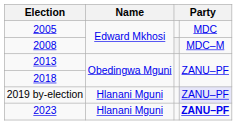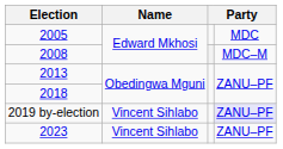2019 by-election | Name: Hlanani Mguni -> Vincent Sihlabo
2023 | Name: Hlanani Mguni -> Vincent Sihlabo
2023 | column 4: bold -> normal
